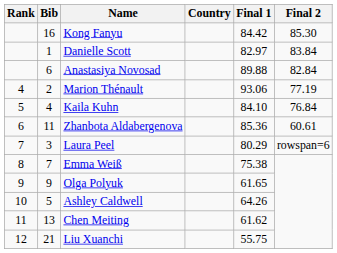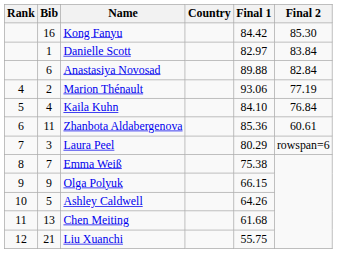Olga Polyuk | Final 1: 61.65 -> 66.15
Chen Meiting | Final 1: 61.62 -> 61.68
